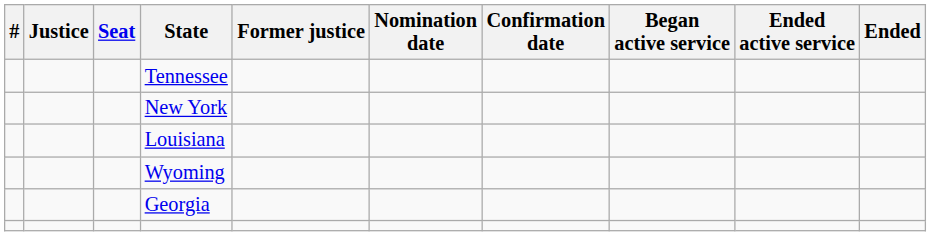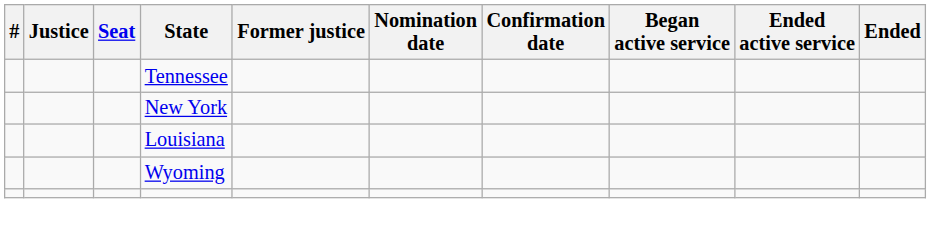- row: Georgia
